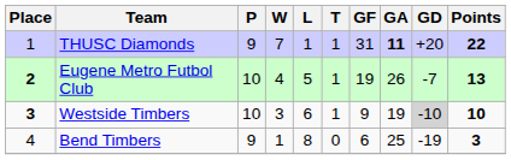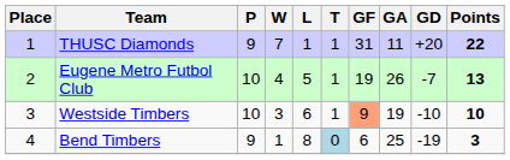THUSC Diamonds | GA: bold -> normal
Eugene Metro Futbol Club | Place: bold -> normal
Westside Timbers | Place: bold -> normal
Westside Timbers | GF: no background -> lightsalmon background
Westside Timbers | GD: lightgrey background -> no background
Bend Timbers | T: no background -> lightblue background
